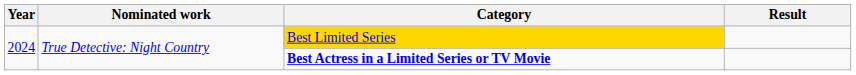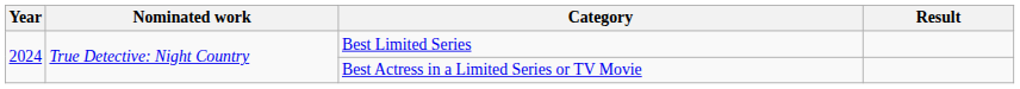Best Limited Series | Category: gold background -> no background
Best Actress in a Limited Series or TV Movie | Category: bold -> normal
